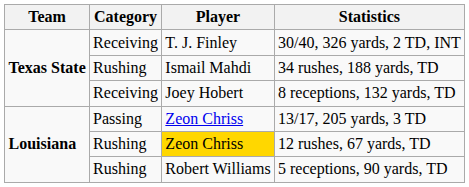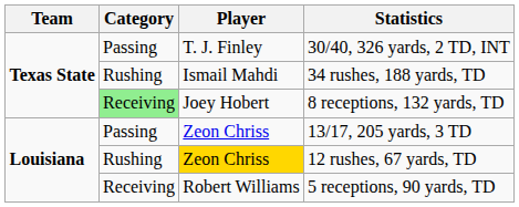30/40, 326 yards, 2 TD, INT | Category: Receiving -> Passing
8 receptions, 132 yards, TD | Category: no background -> lightgreen background
5 receptions, 90 yards, TD | Category: Rushing -> Receiving
